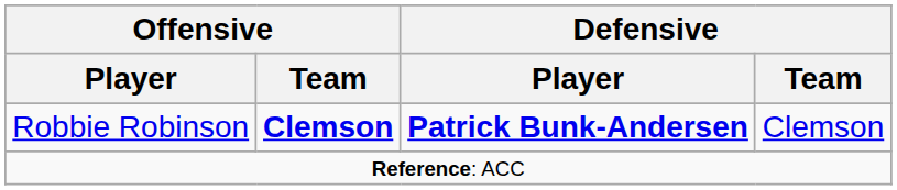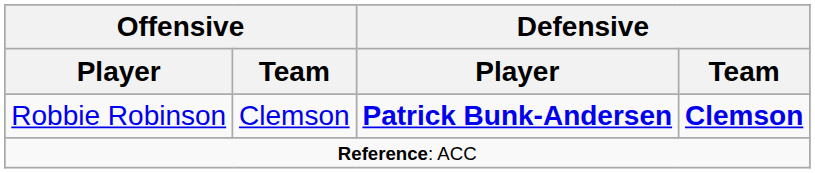Robbie Robinson | Offensive / Team: bold -> normal
Robbie Robinson | Defensive / Team: normal -> bold
